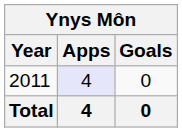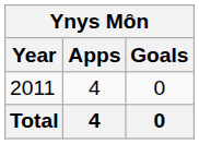2011 | Apps: lavender background -> no background
